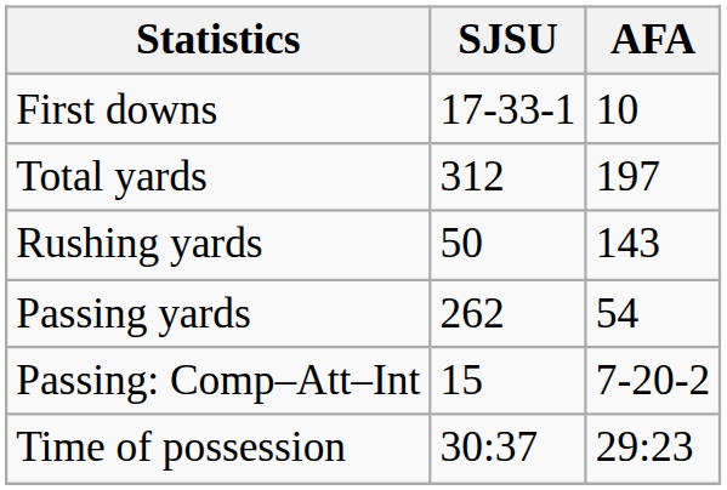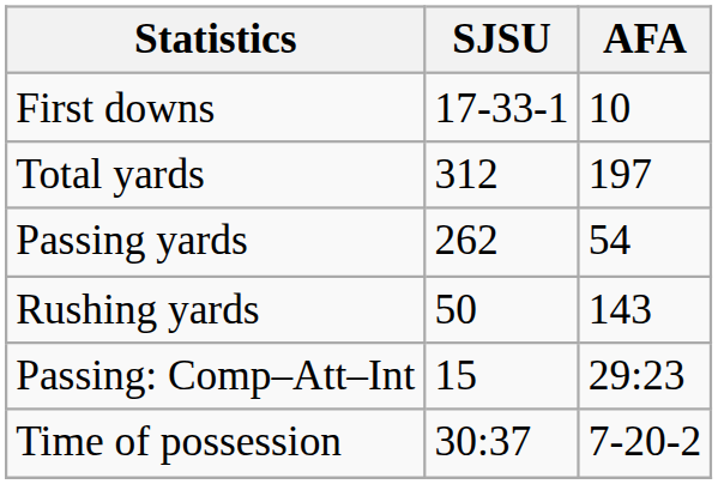rows swapped: Rushing yards <-> Passing yards
Passing: Comp–Att–Int | AFA: 7-20-2 -> 29:23
Time of possession | AFA: 29:23 -> 7-20-2
